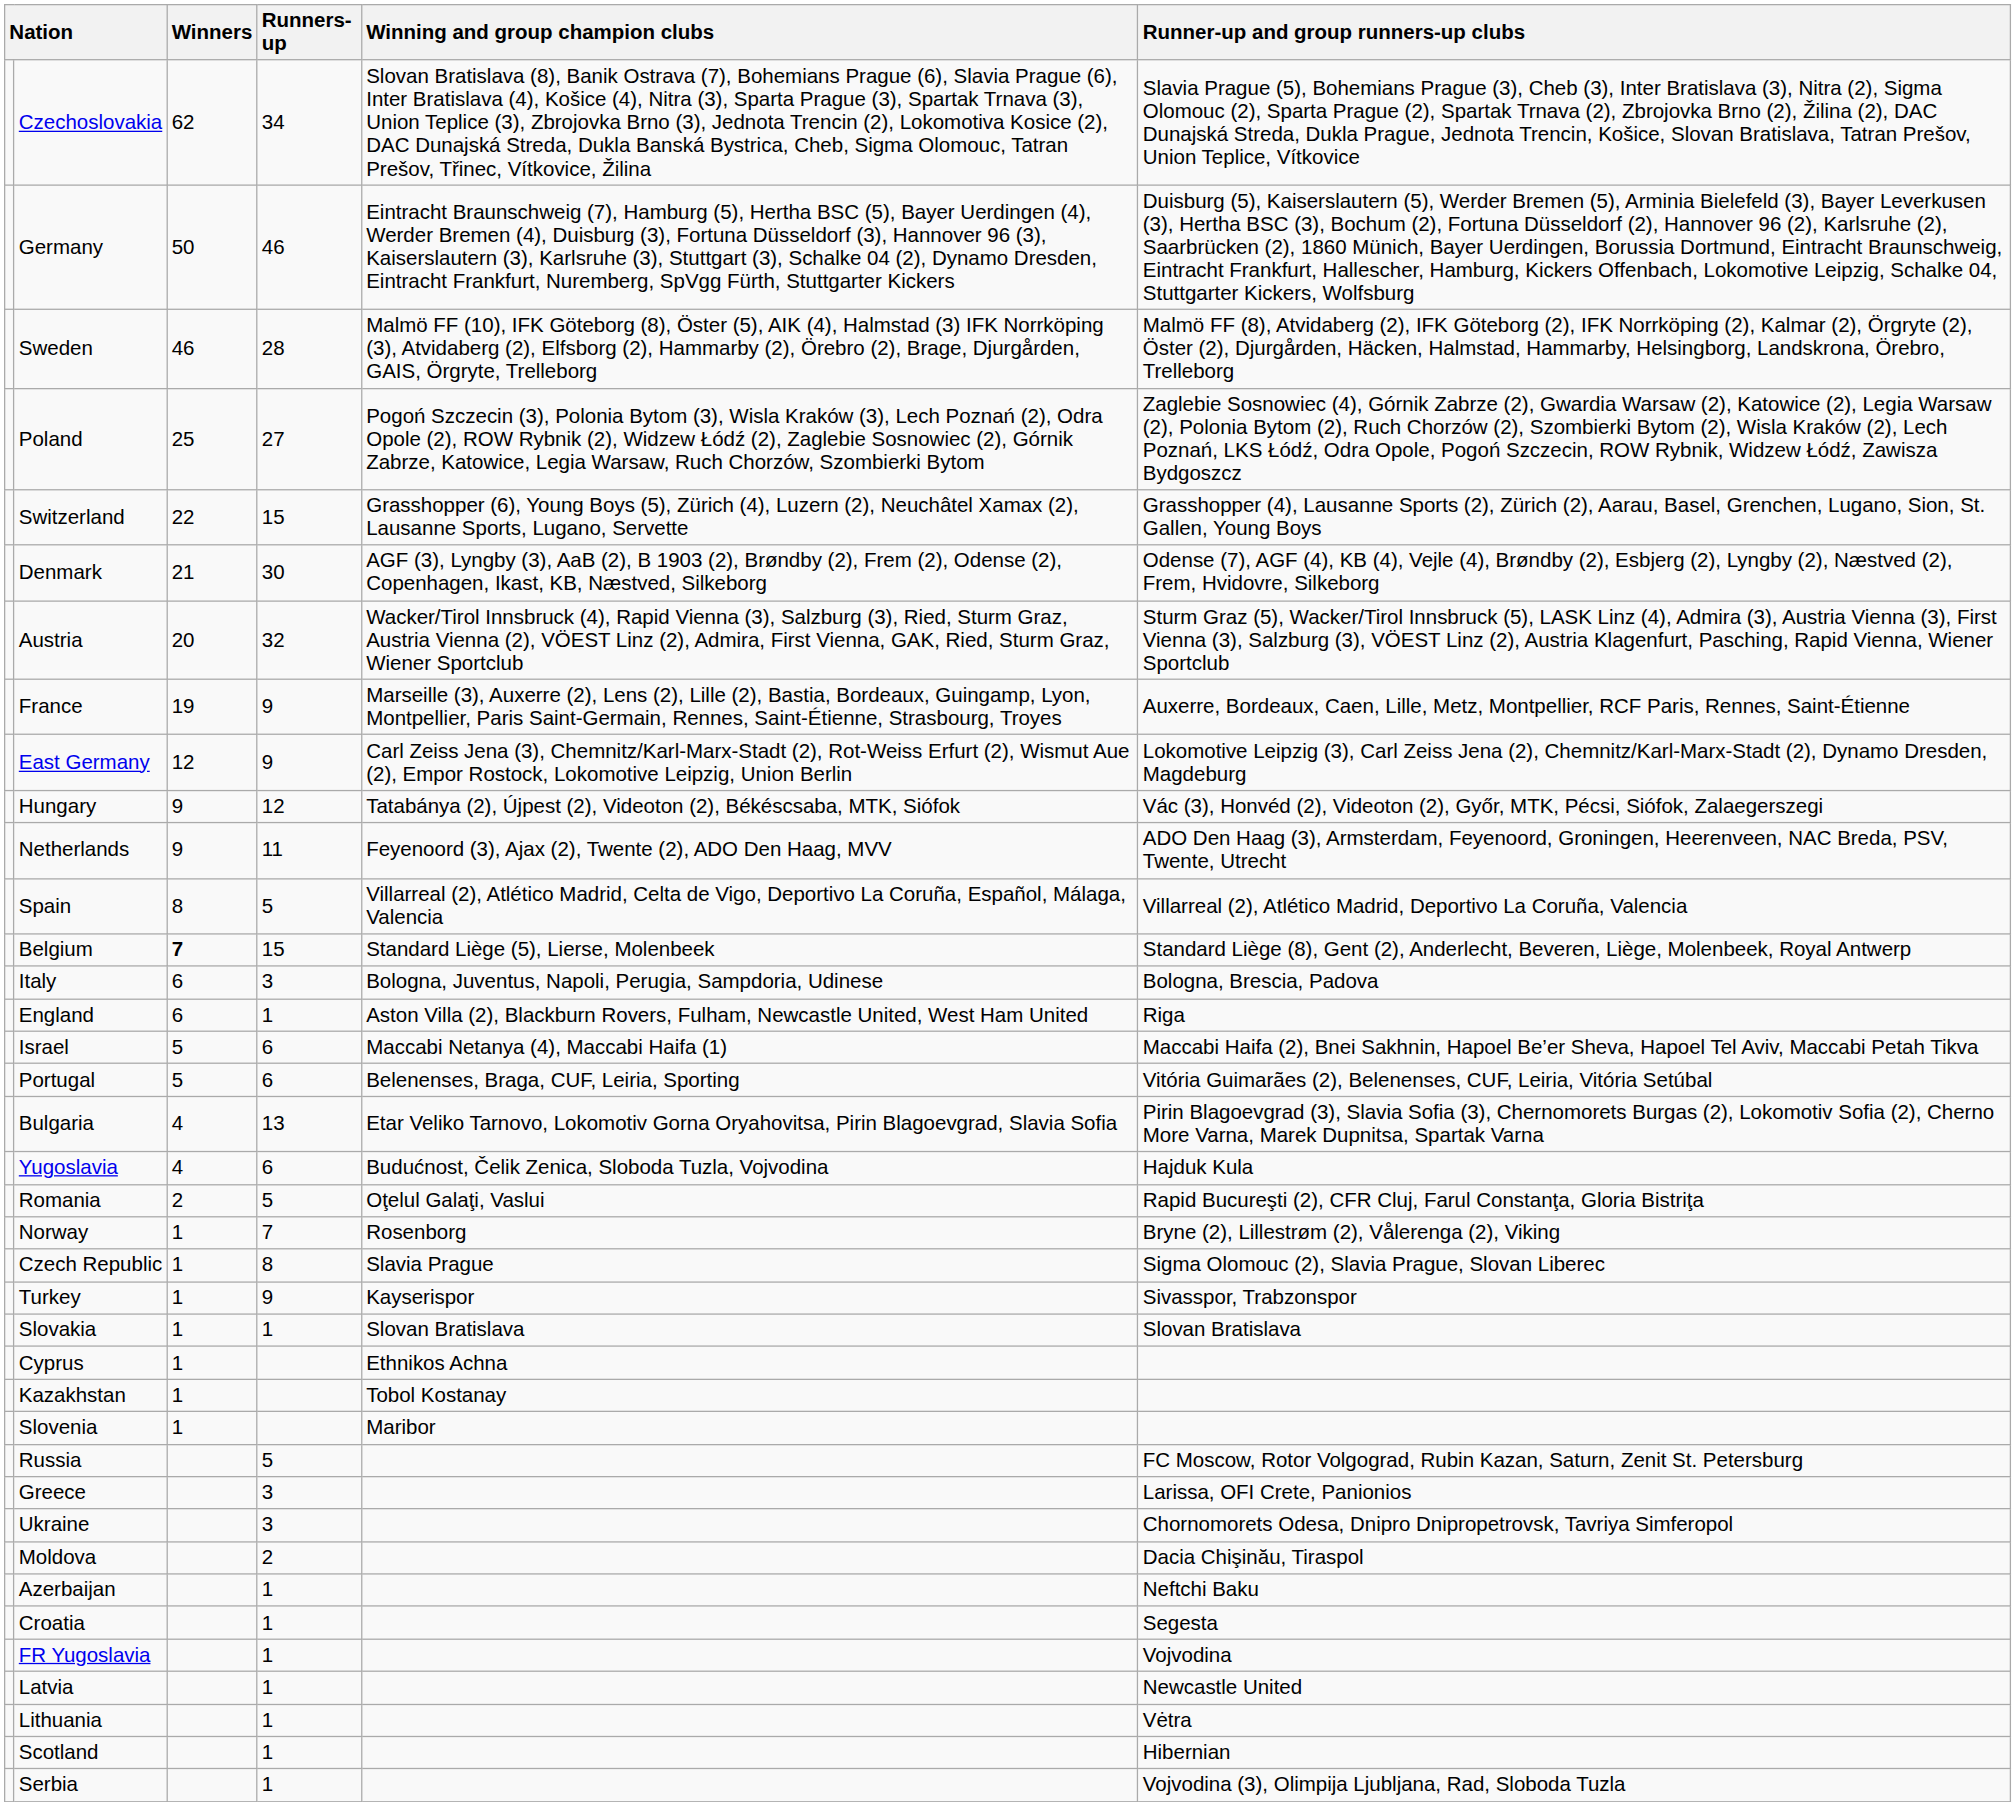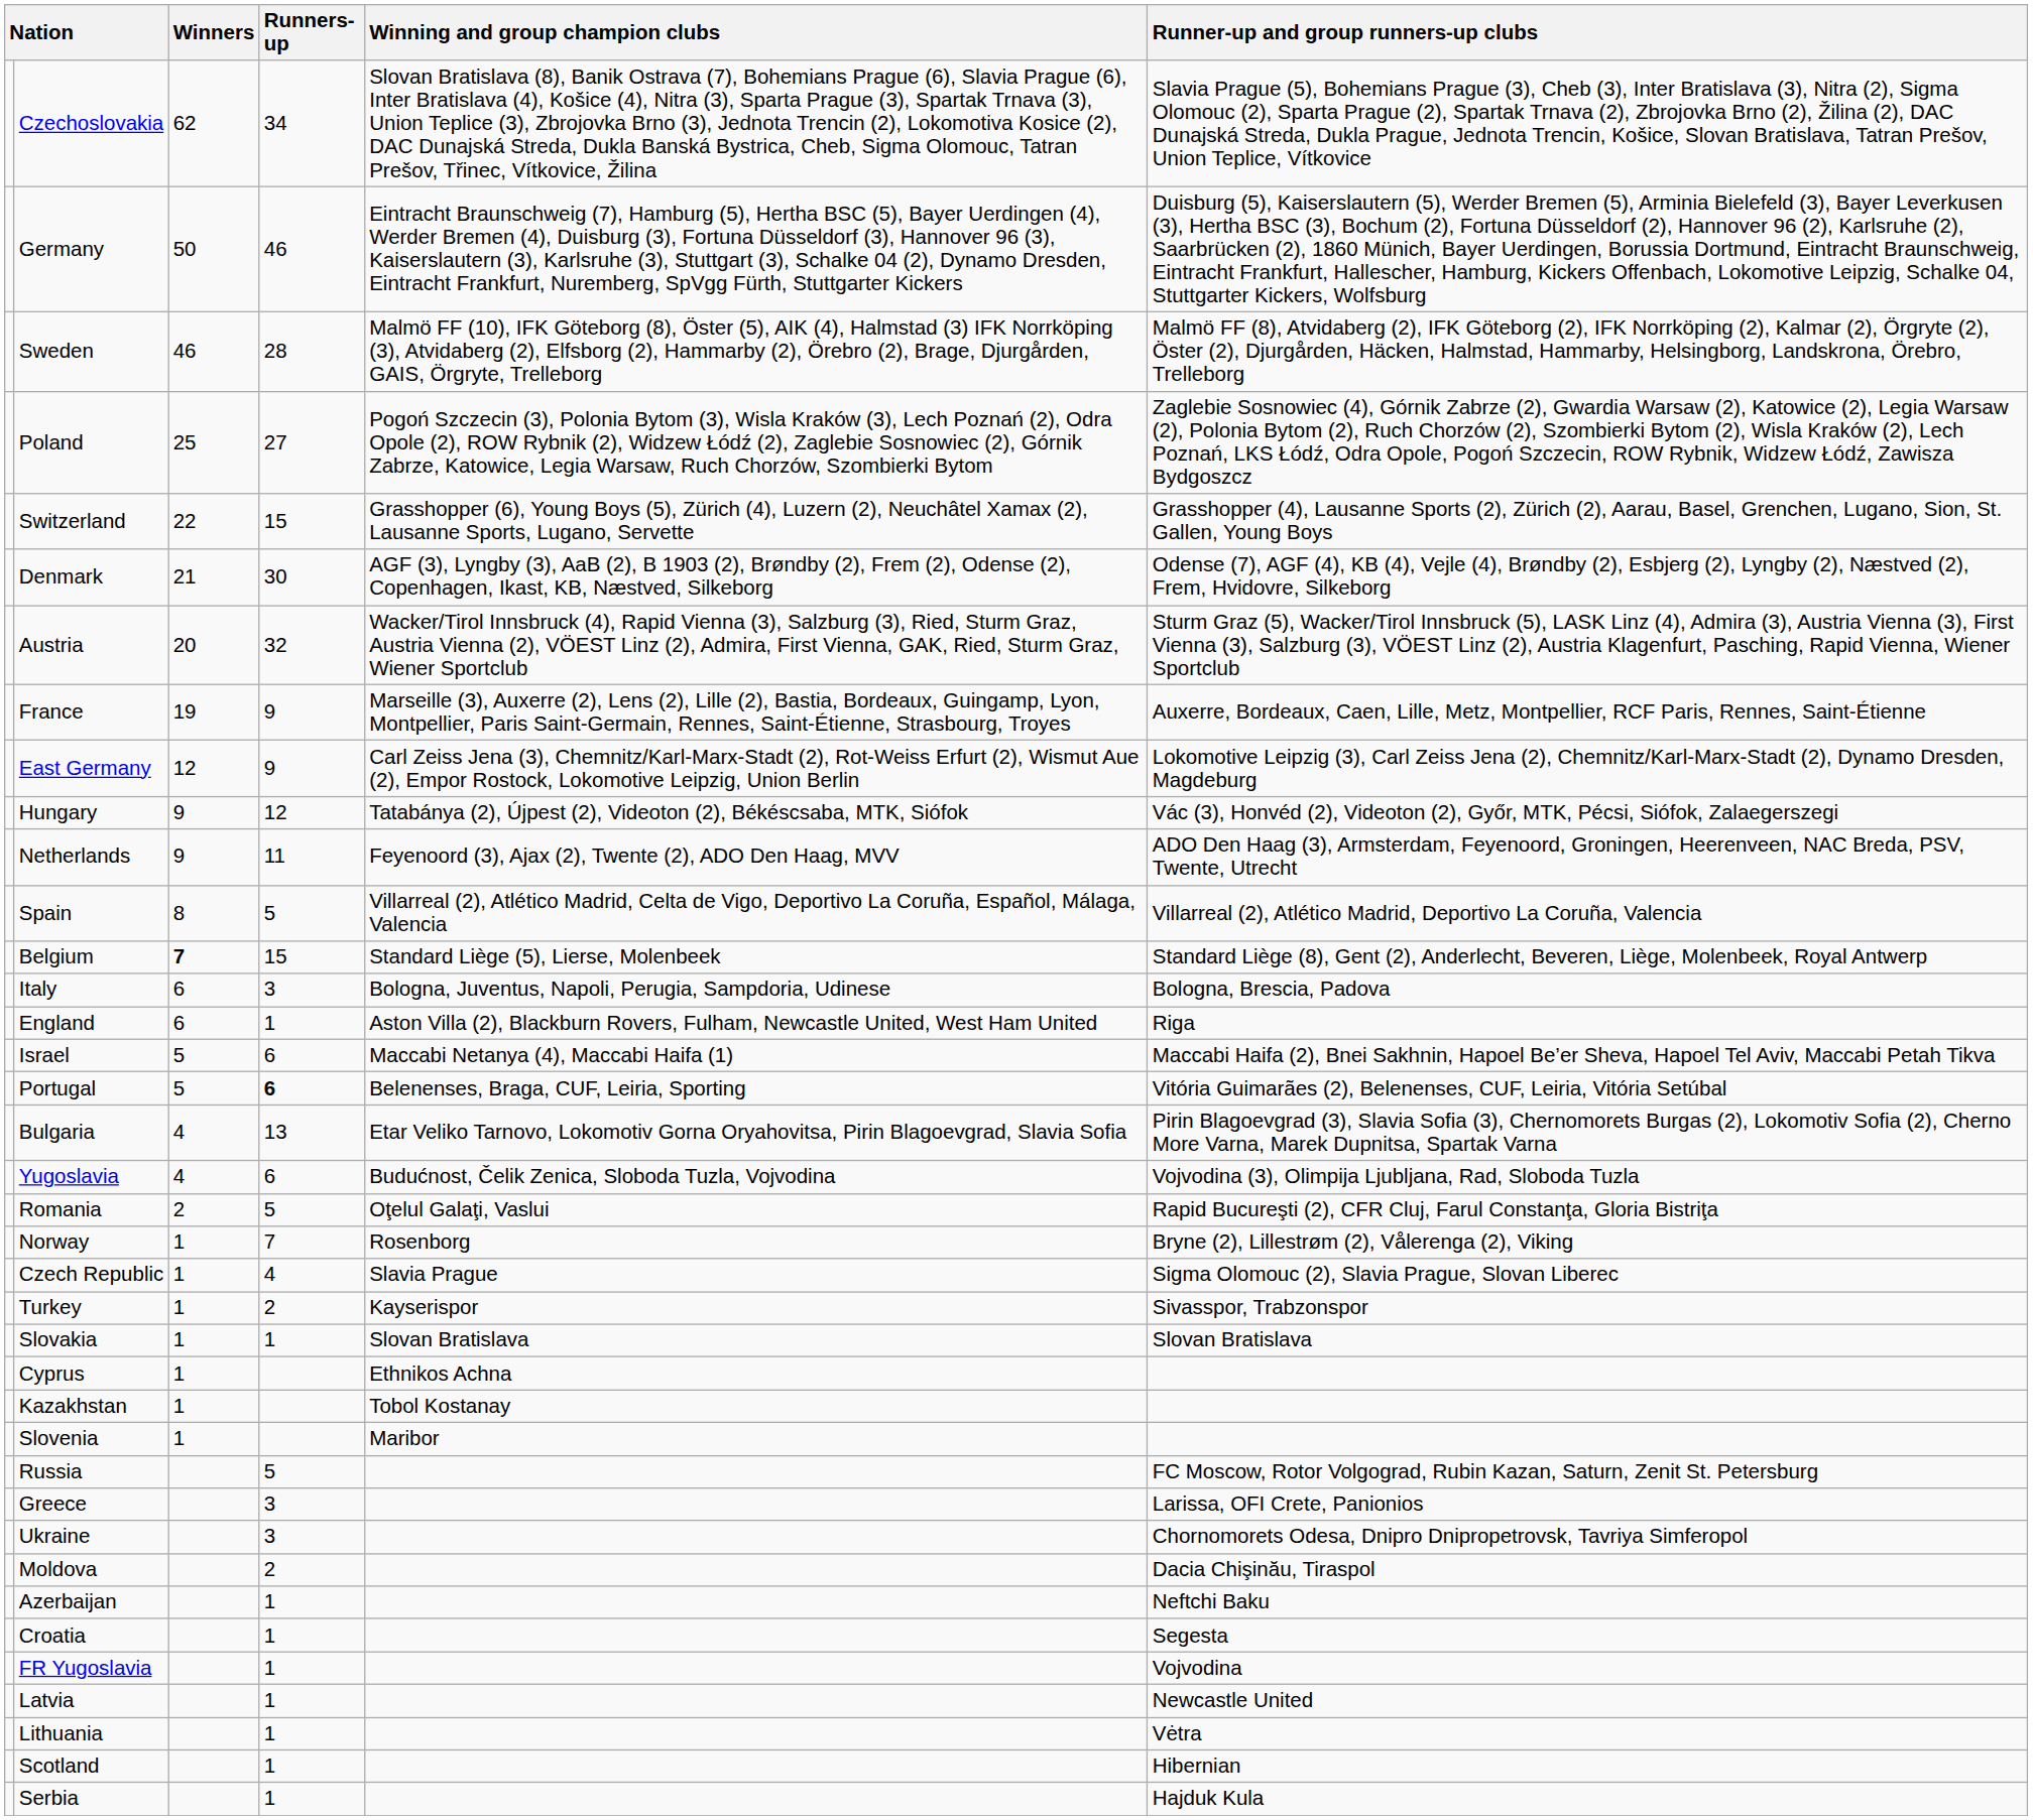Portugal | Runners-up: normal -> bold
Yugoslavia | Runner-up and group runners-up clubs: Hajduk Kula -> Vojvodina (3), Olimpija Ljubljana, Rad, Sloboda Tuzla
Czech Republic | Runners-up: 8 -> 4
Turkey | Runners-up: 9 -> 2
Serbia | Runner-up and group runners-up clubs: Vojvodina (3), Olimpija Ljubljana, Rad, Sloboda Tuzla -> Hajduk Kula
